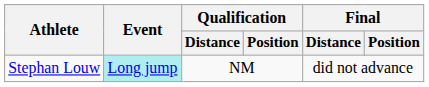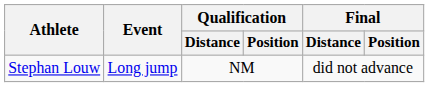Stephan Louw | Event: paleturquoise background -> no background
